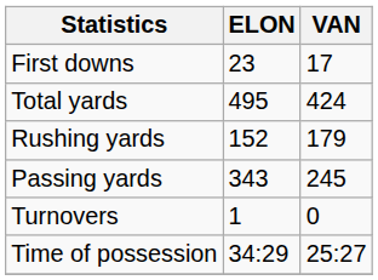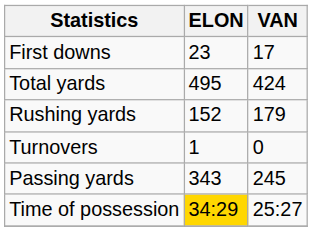rows swapped: Passing yards <-> Turnovers
Time of possession | ELON: no background -> gold background
